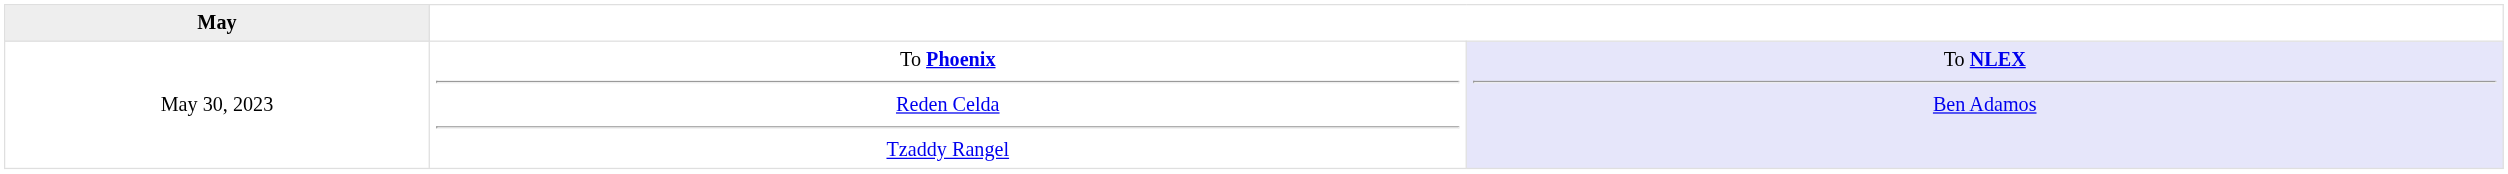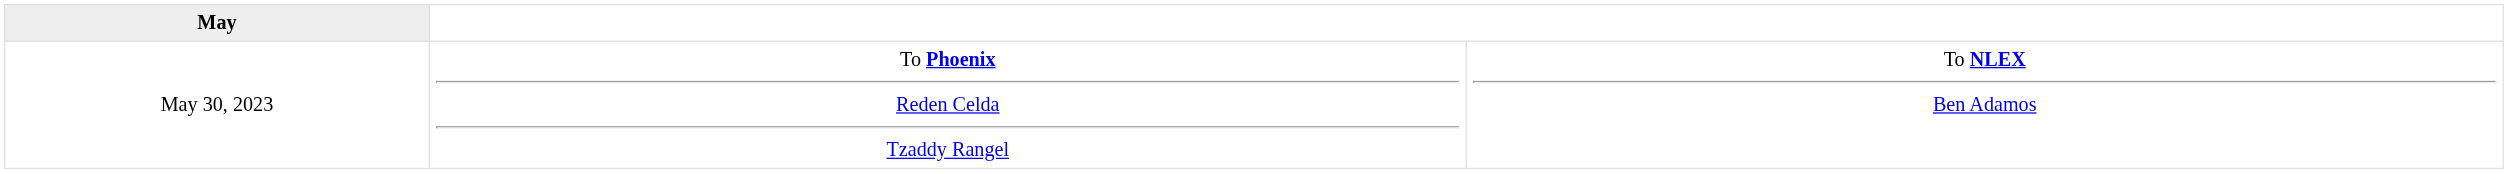May 30, 2023 | column 3: lavender background -> no background
